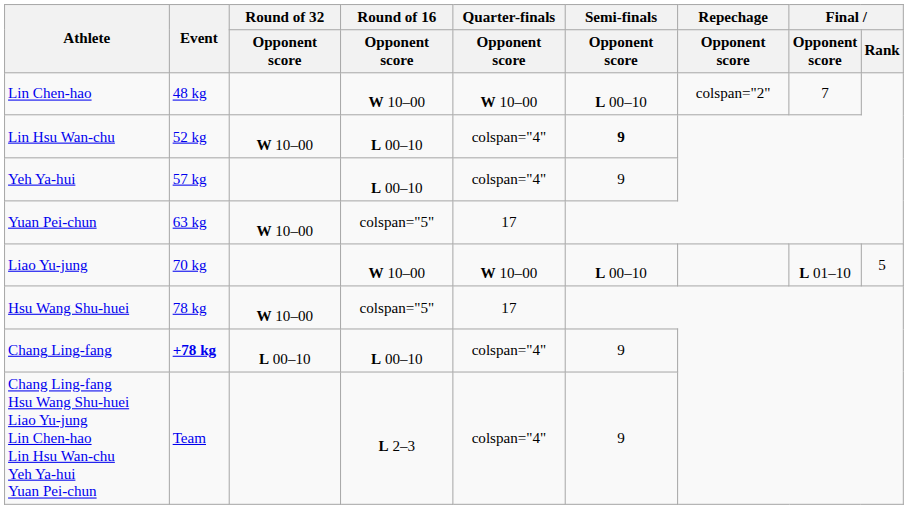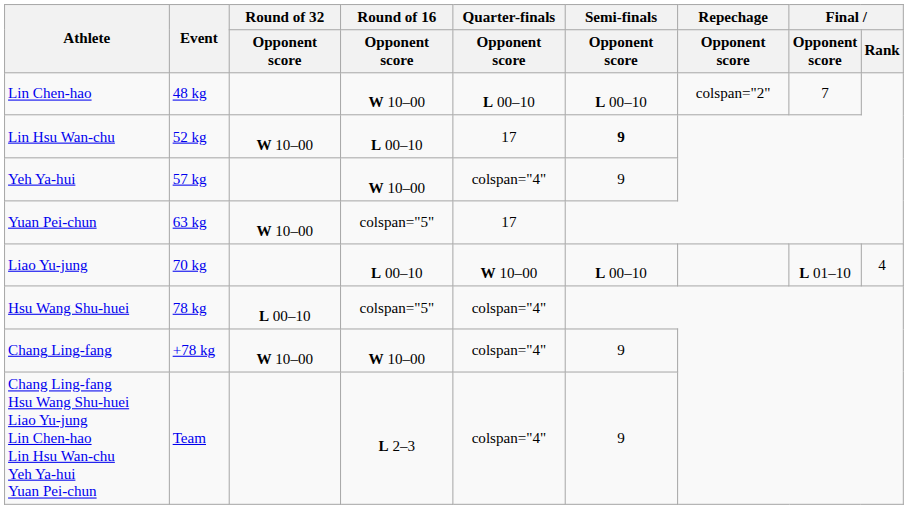Lin Chen-hao | Quarter-finals / Opponent score: W 10–00 -> L 00–10
Lin Hsu Wan-chu | Quarter-finals / Opponent score: colspan="4" -> 17
Yeh Ya-hui | Round of 16 / Opponent score: L 00–10 -> W 10–00
Liao Yu-jung | Round of 16 / Opponent score: W 10–00 -> L 00–10
Liao Yu-jung | Final / Rank: 5 -> 4
Hsu Wang Shu-huei | Round of 32 / Opponent score: W 10–00 -> L 00–10
Hsu Wang Shu-huei | Quarter-finals / Opponent score: 17 -> colspan="4"
Chang Ling-fang | Event: bold -> normal
Chang Ling-fang | Round of 32 / Opponent score: L 00–10 -> W 10–00
Chang Ling-fang | Round of 16 / Opponent score: L 00–10 -> W 10–00
